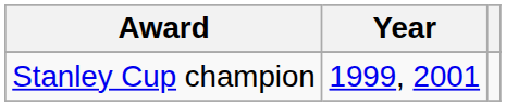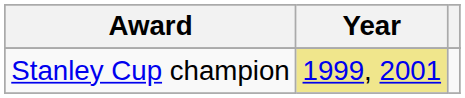Stanley Cup champion | Year: no background -> khaki background
